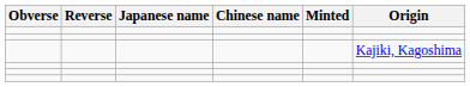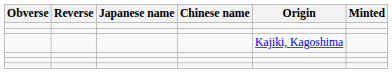columns swapped: Minted <-> Origin
